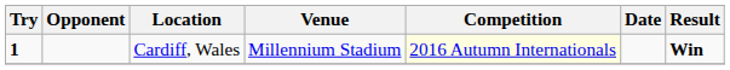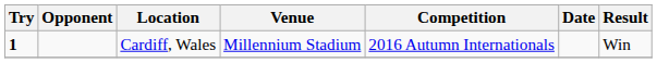Cardiff, Wales | Competition: lightyellow background -> no background
Cardiff, Wales | Result: bold -> normal
